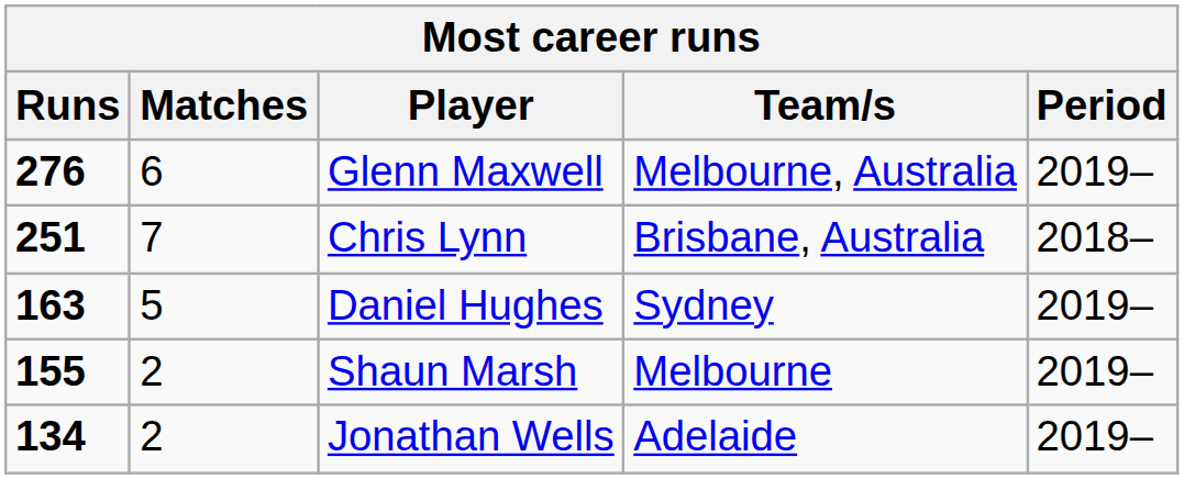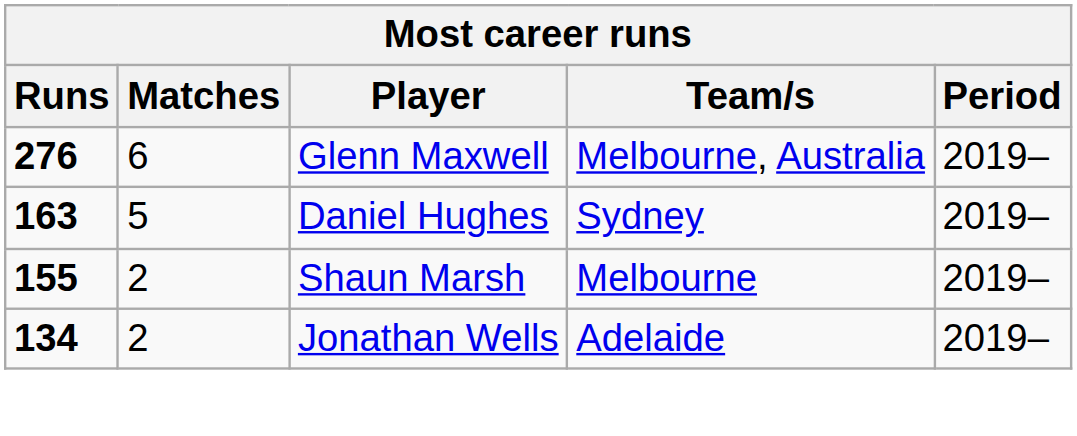- row: 251 | 7 | Chris Lynn | Brisbane, Australia | 2018–
